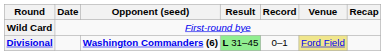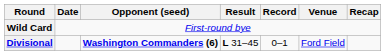Divisional | Result: lightgreen background -> no background
Divisional | Venue: khaki background -> no background
